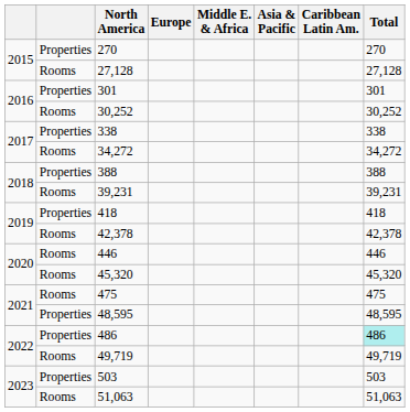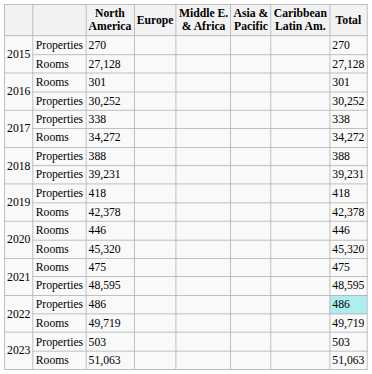row 4 | column 2: Properties -> Rooms
row 5 | column 2: Rooms -> Properties
row 9 | column 2: Rooms -> Properties
